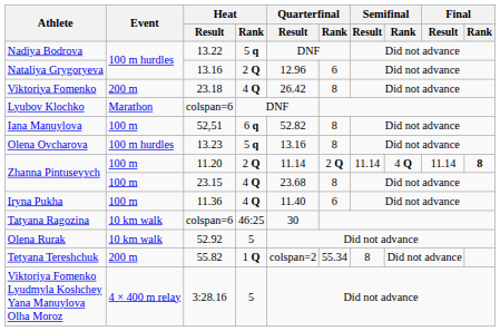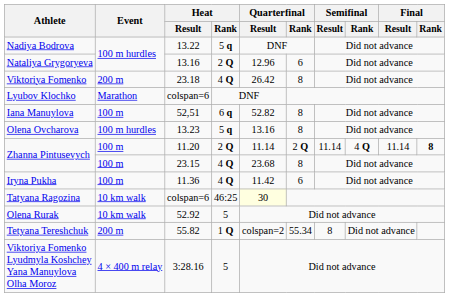Iryna Pukha | Quarterfinal / Result: 11.40 -> 11.42
Tatyana Ragozina | Quarterfinal / Result: no background -> lightyellow background
